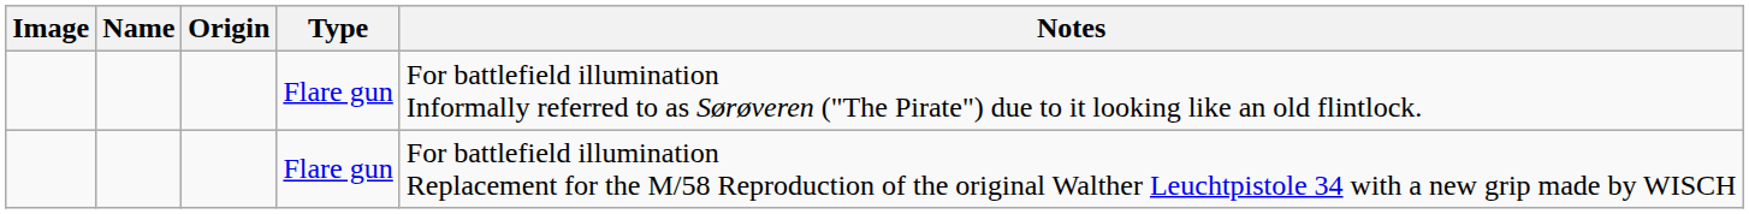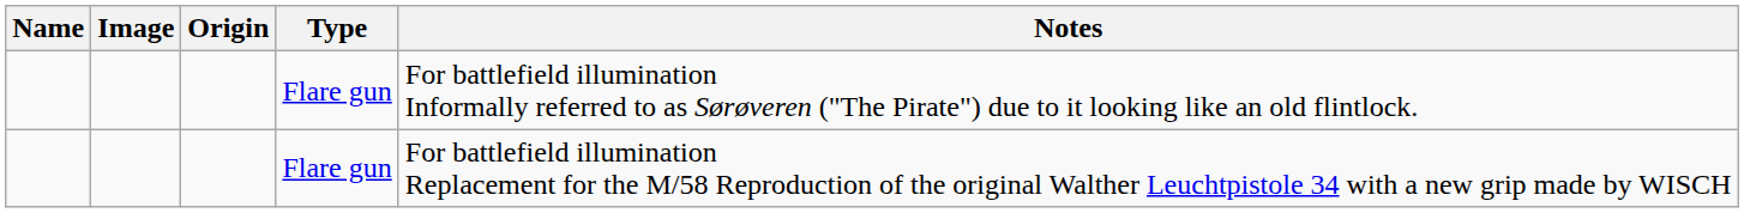columns swapped: Name <-> Image
